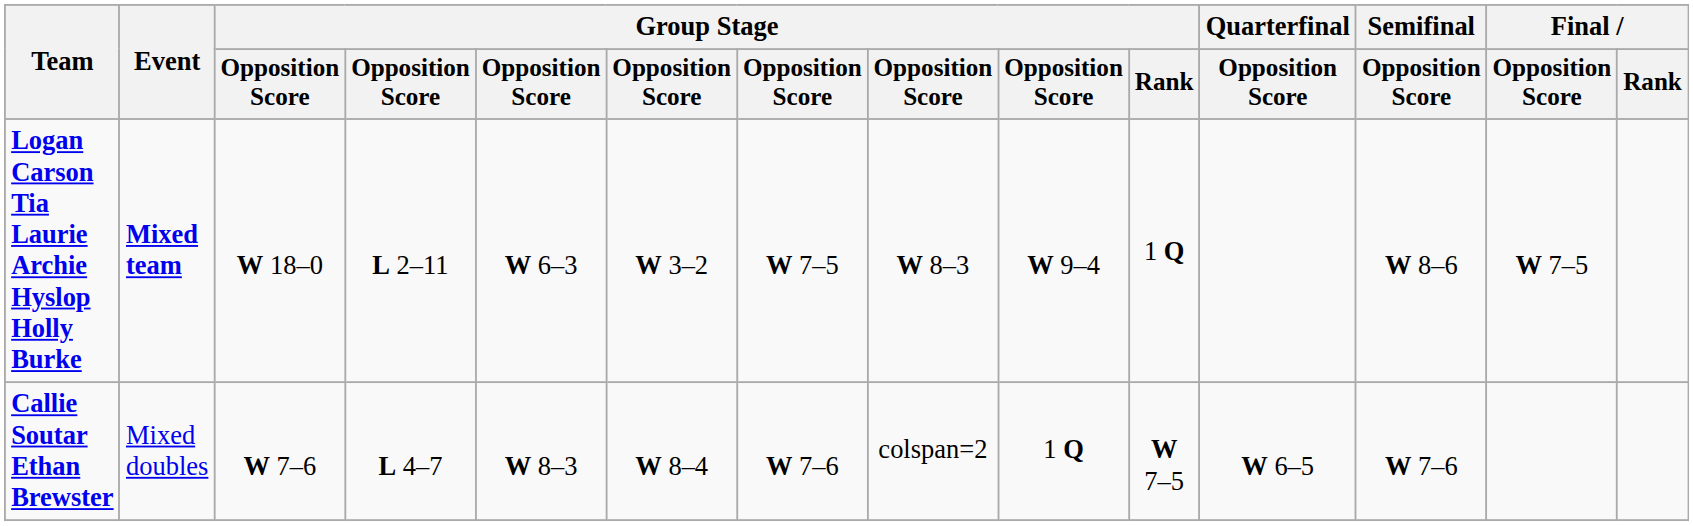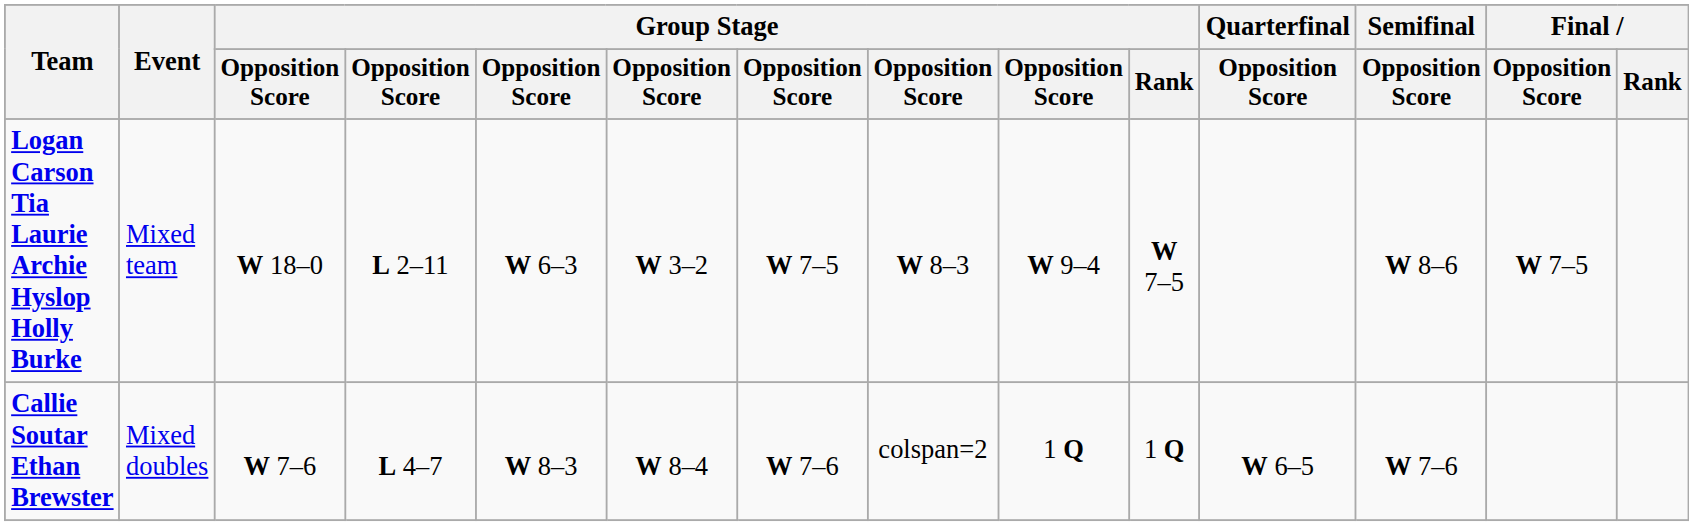Logan Carson Tia Laurie Archie Hyslop Holly Burke | Event: bold -> normal
Logan Carson Tia Laurie Archie Hyslop Holly Burke | Group Stage / Rank: 1 Q -> W 7–5
Callie Soutar Ethan Brewster | Group Stage / Rank: W 7–5 -> 1 Q
